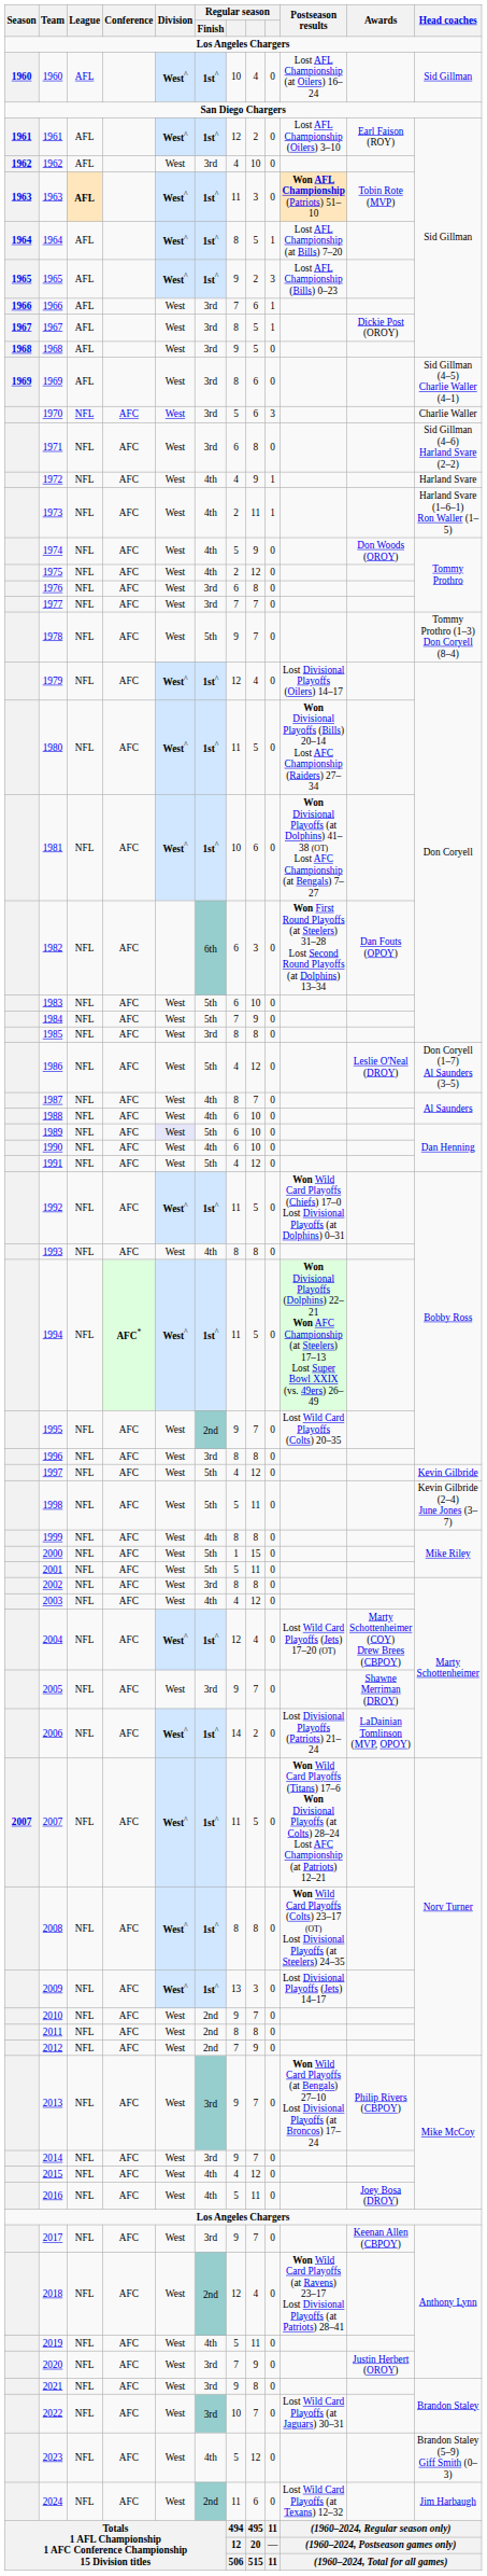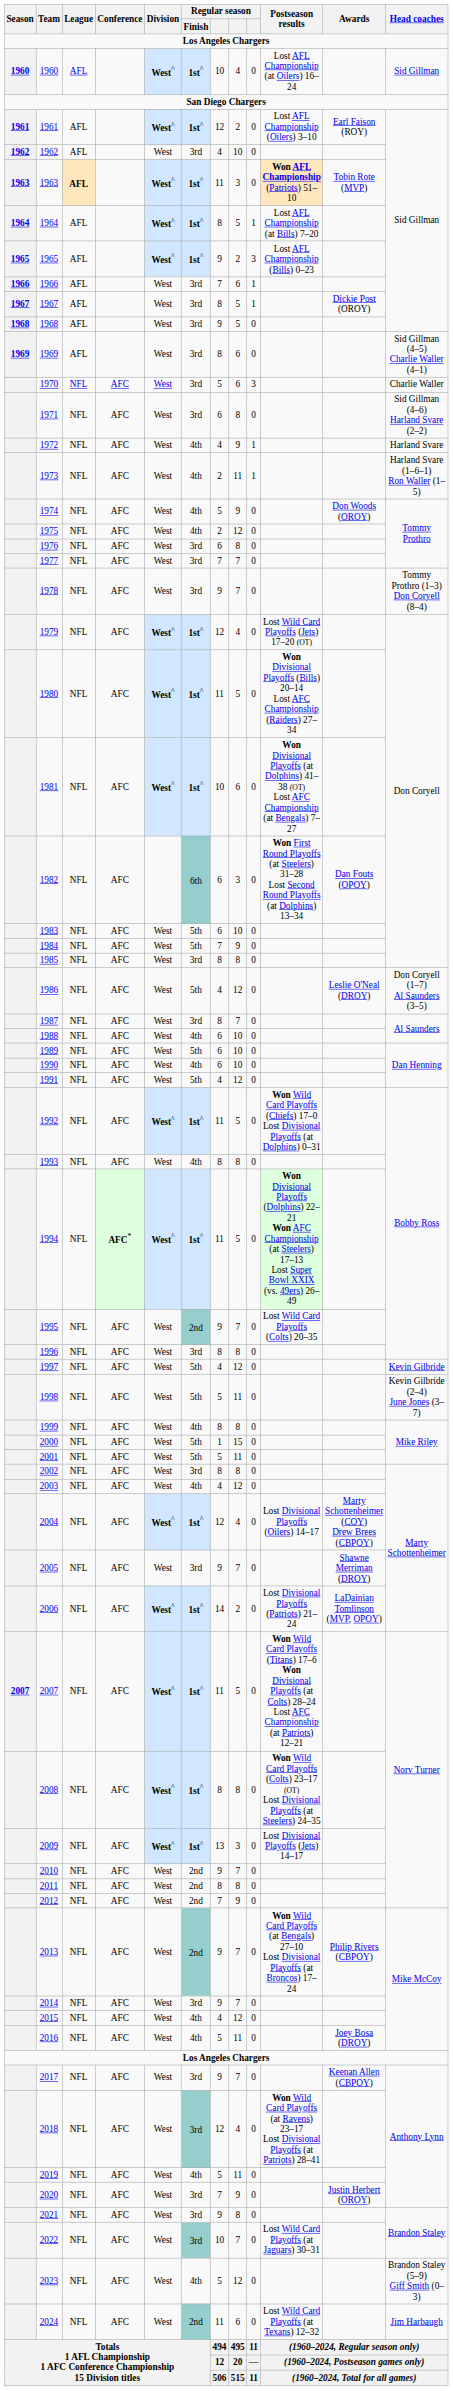1978 | Regular season / Finish: 5th -> 3rd
1979 | Postseason results: Lost Divisional Playoffs (Oilers) 14–17 -> Lost Wild Card Playoffs (Jets) 17–20 (OT)
1987 | Regular season / Finish: 4th -> 3rd
1989 | Division: lavender background -> no background
2004 | Postseason results: Lost Wild Card Playoffs (Jets) 17–20 (OT) -> Lost Divisional Playoffs (Oilers) 14–17
2013 | Regular season / Finish: 3rd -> 2nd
2018 | Regular season / Finish: 2nd -> 3rd
